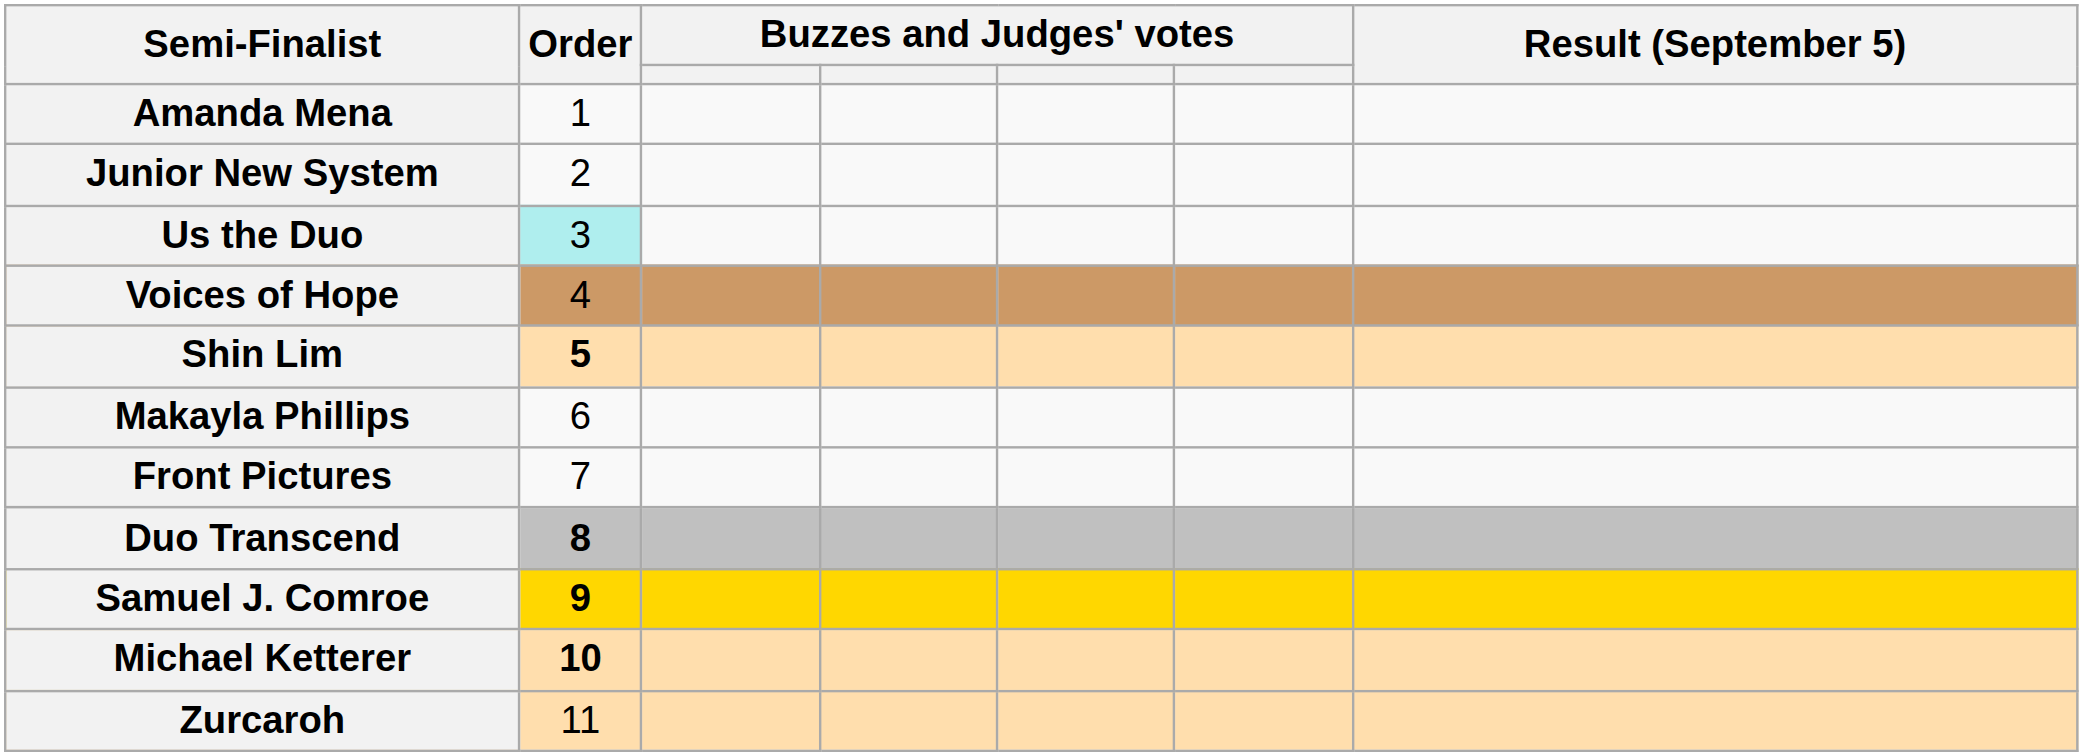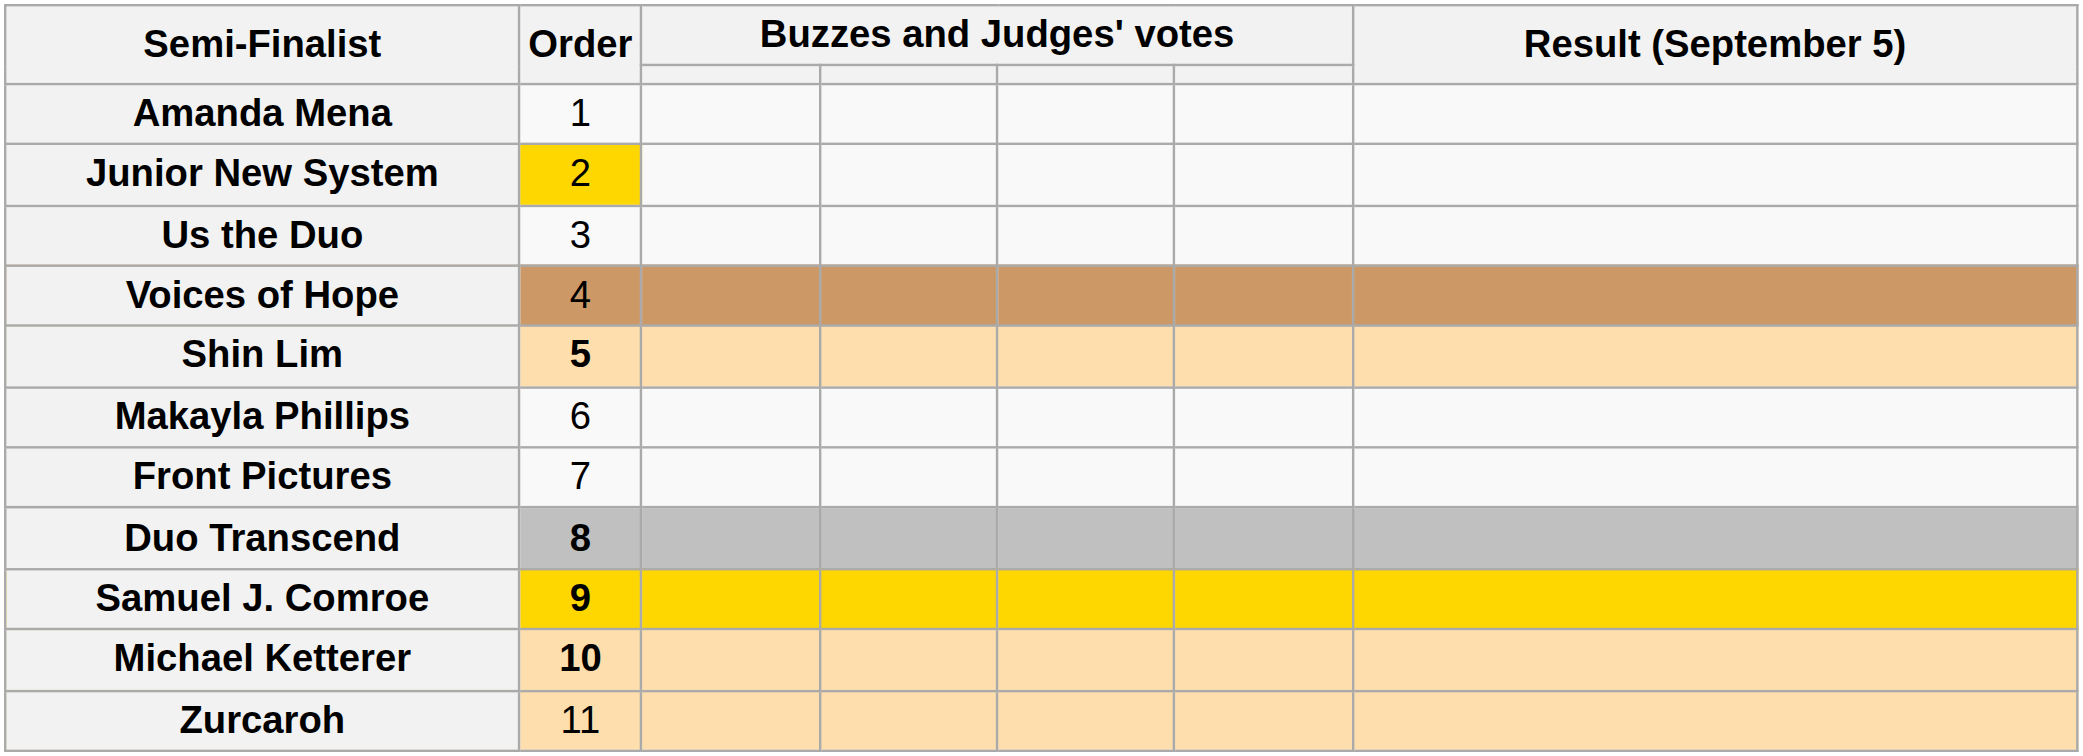Junior New System | Order: no background -> gold background
Us the Duo | Order: paleturquoise background -> no background
